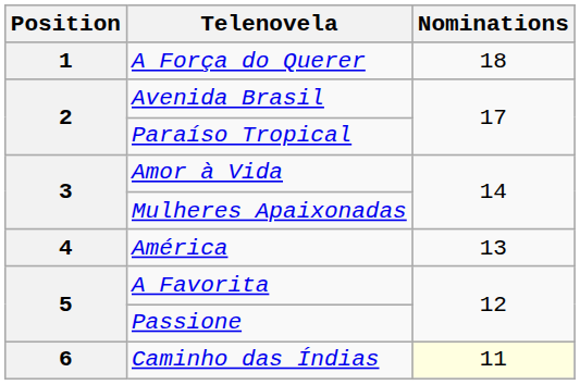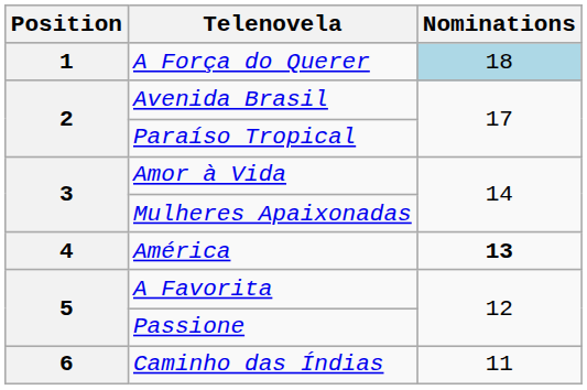A Força do Querer | Nominations: no background -> lightblue background
América | Nominations: normal -> bold
Caminho das Índias | Nominations: lightyellow background -> no background
